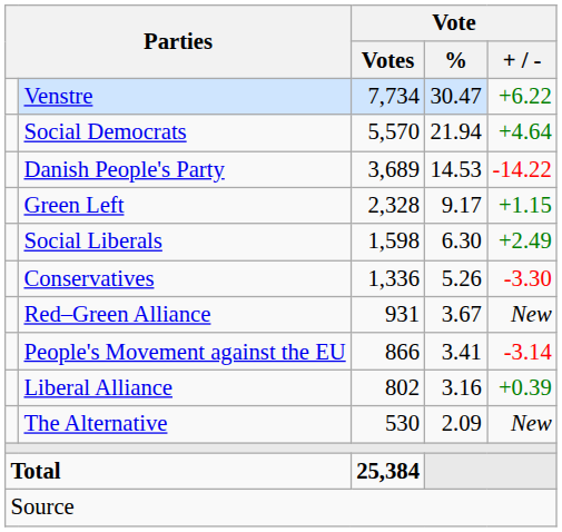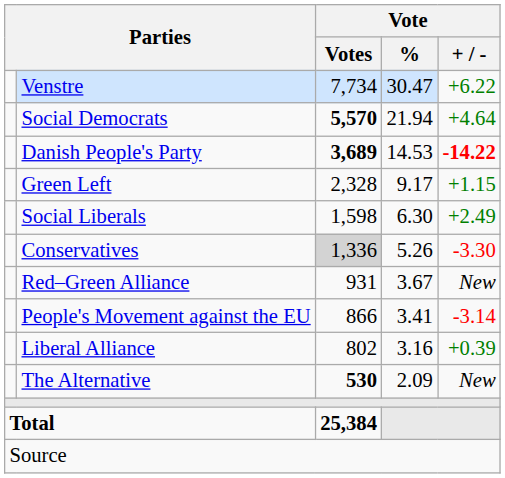Social Democrats | Vote / Votes: normal -> bold
Danish People's Party | Vote / Votes: normal -> bold
Danish People's Party | Vote / + / -: normal -> bold
Conservatives | Vote / Votes: no background -> lightgrey background
The Alternative | Vote / Votes: normal -> bold
